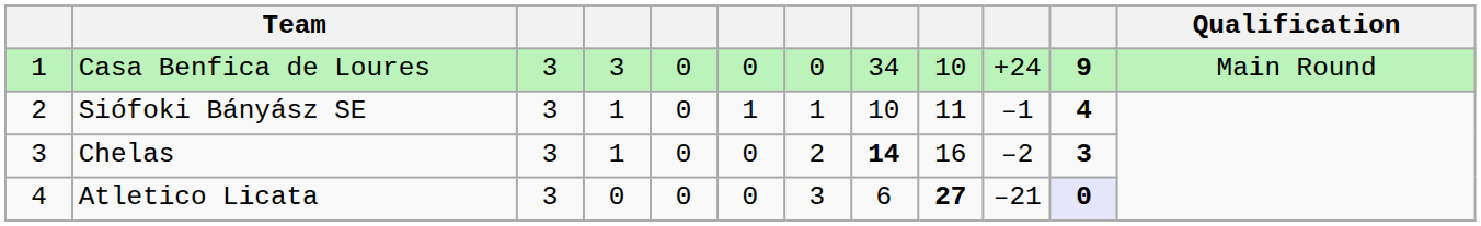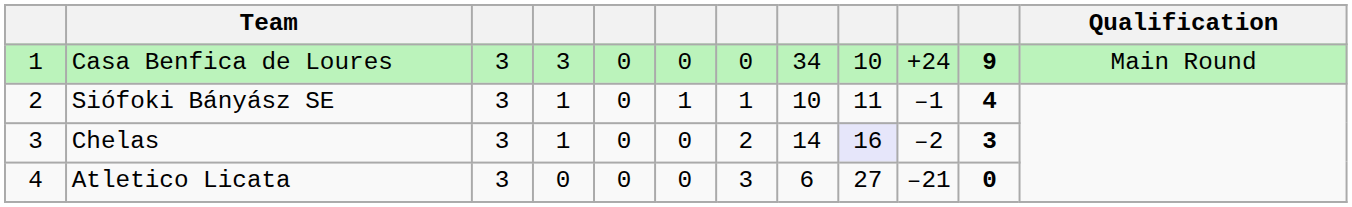Chelas | column 8: bold -> normal
Chelas | column 9: no background -> lavender background
Atletico Licata | column 9: bold -> normal
Atletico Licata | column 11: lavender background -> no background
